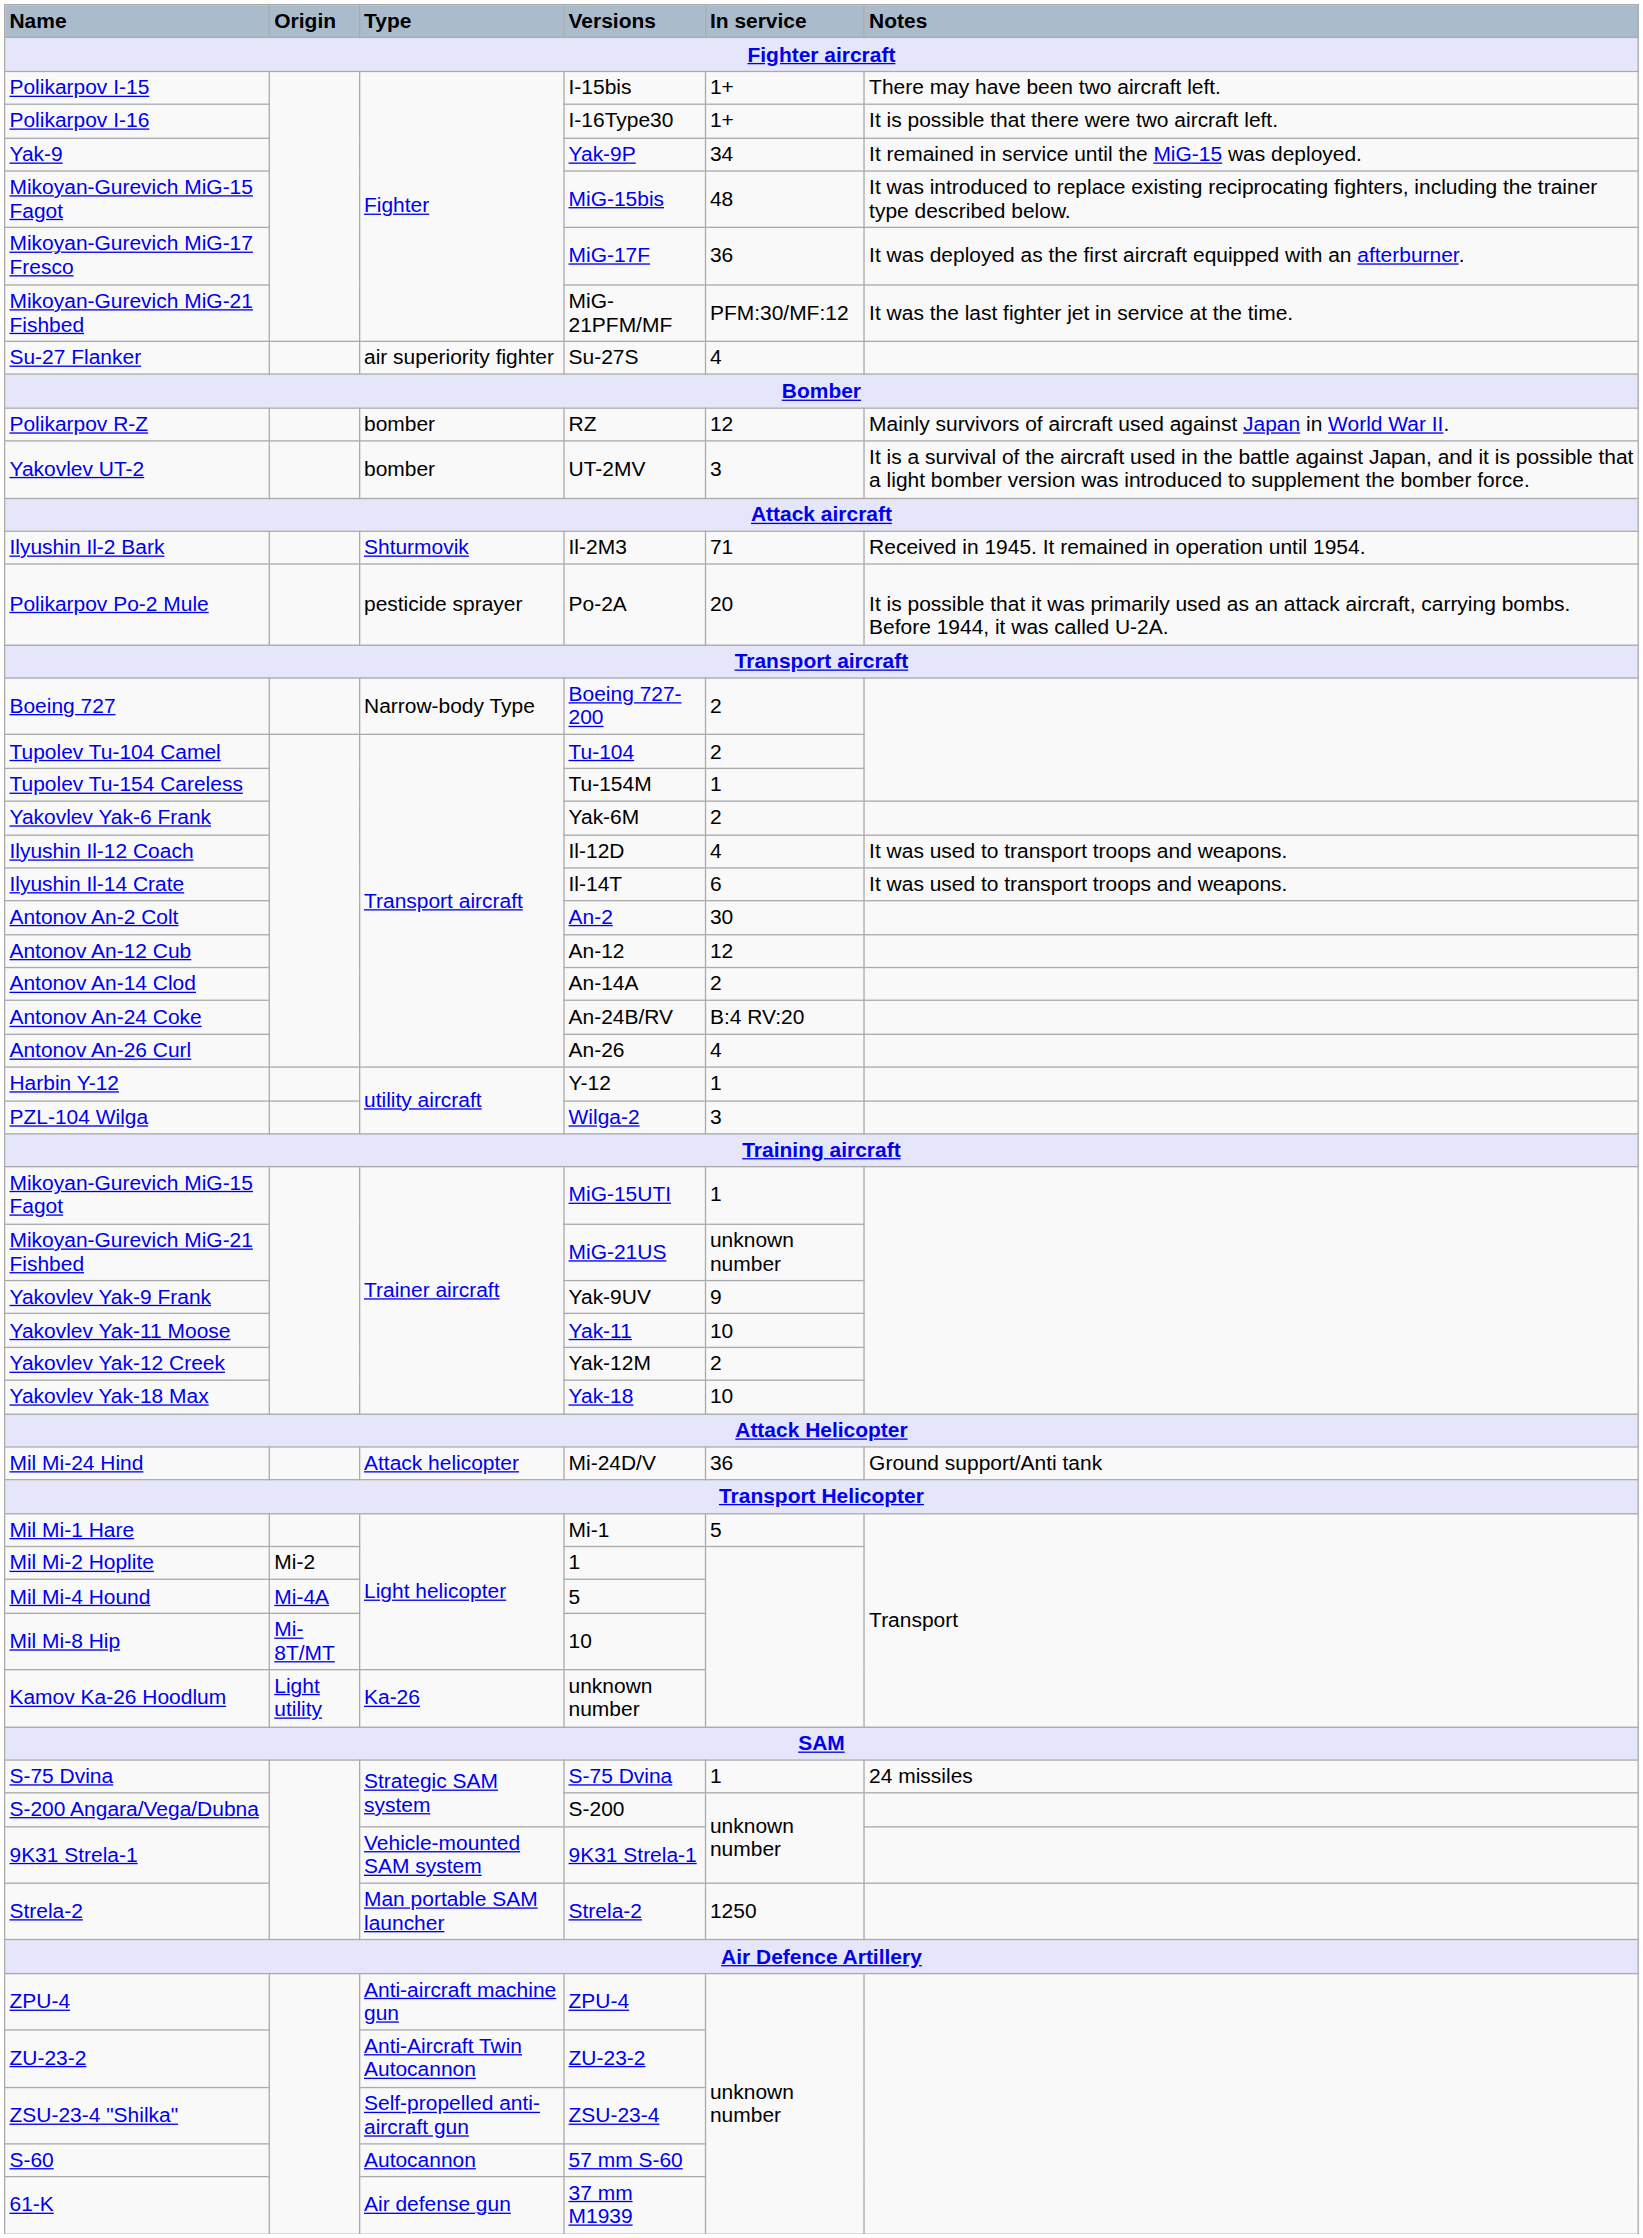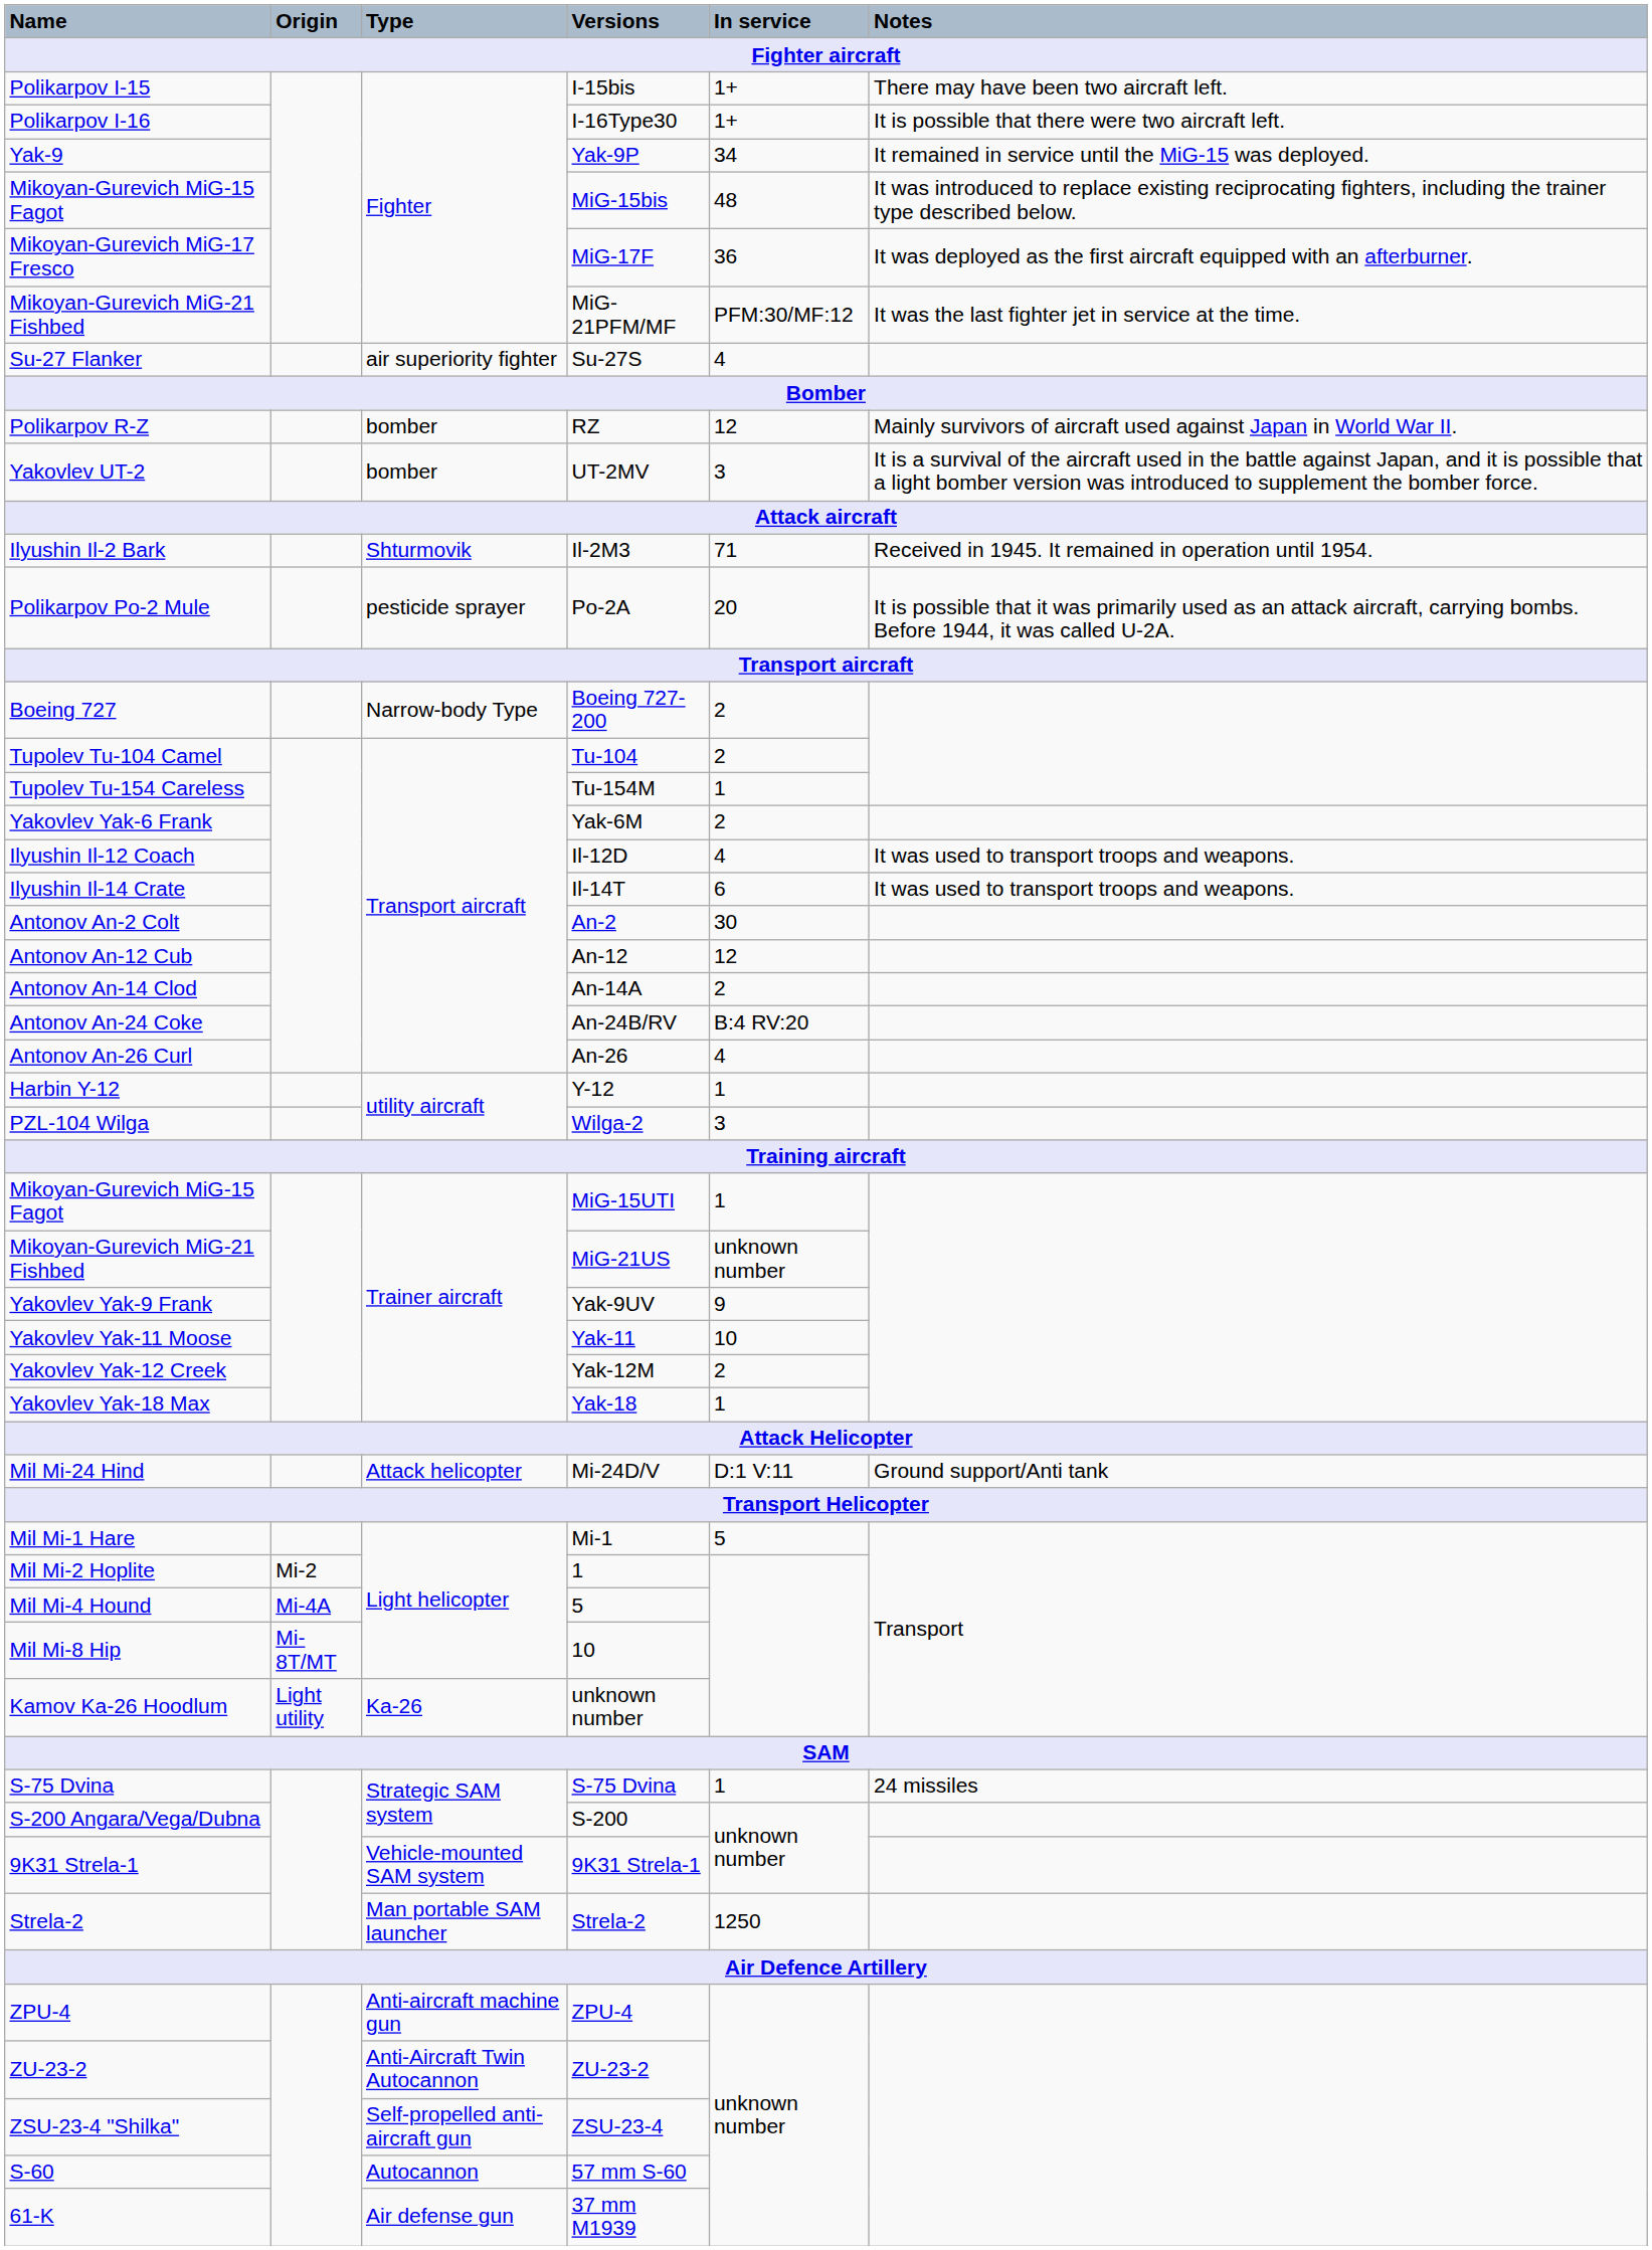Yak-18 | In service: 10 -> 1
Mi-24D/V | In service: 36 -> D:1 V:11
